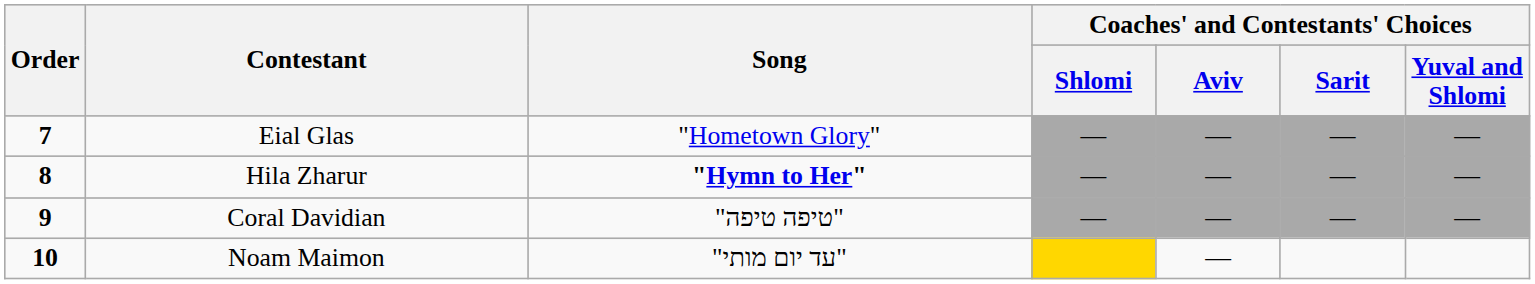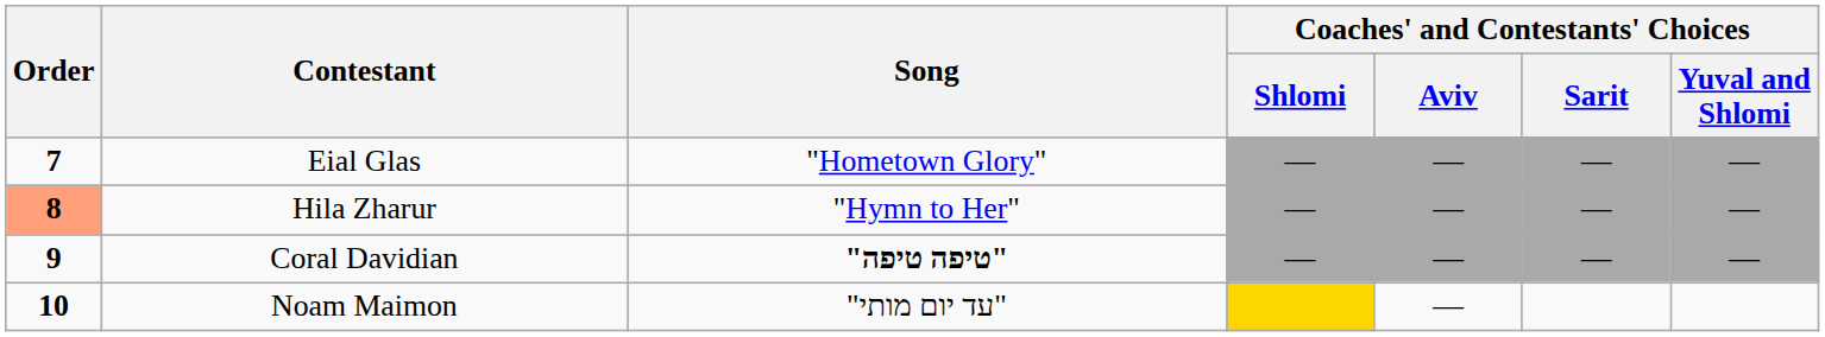Hila Zharur | Order: no background -> lightsalmon background
Hila Zharur | Song: bold -> normal
Coral Davidian | Song: normal -> bold
